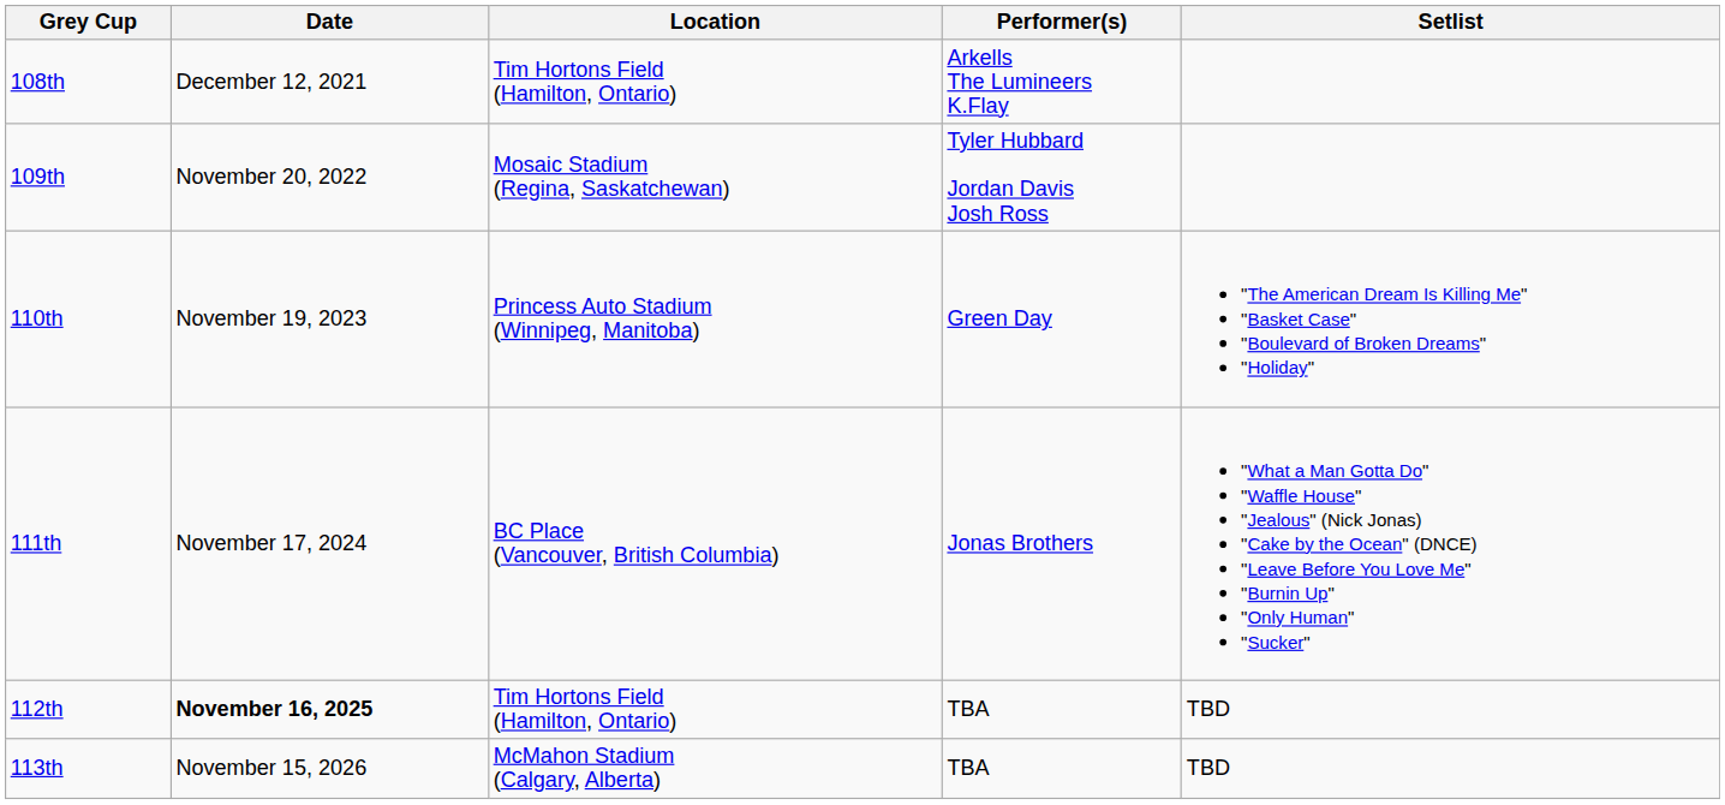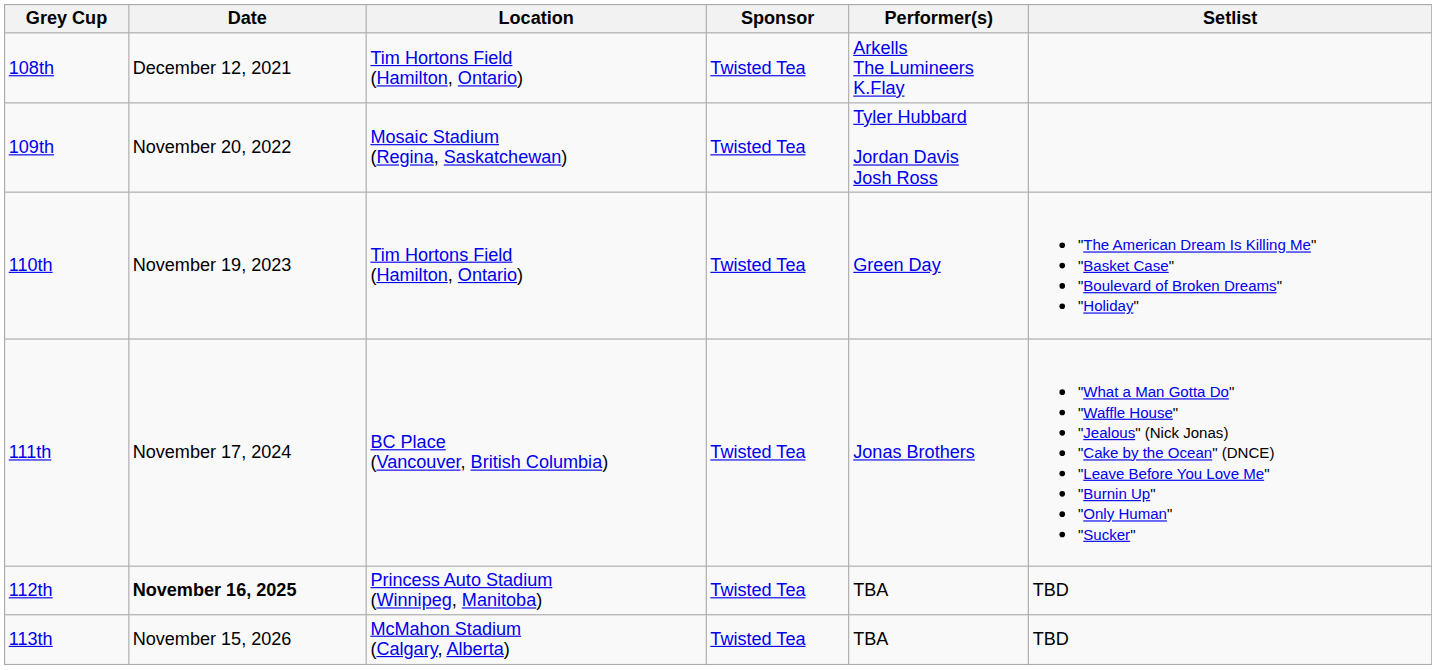+ column: Sponsor | Twisted Tea | Twisted Tea | Twisted Tea | Twisted Tea | Twisted Tea | Twisted Tea
110th | Location: Princess Auto Stadium (Winnipeg, Manitoba) -> Tim Hortons Field (Hamilton, Ontario)
112th | Location: Tim Hortons Field (Hamilton, Ontario) -> Princess Auto Stadium (Winnipeg, Manitoba)
